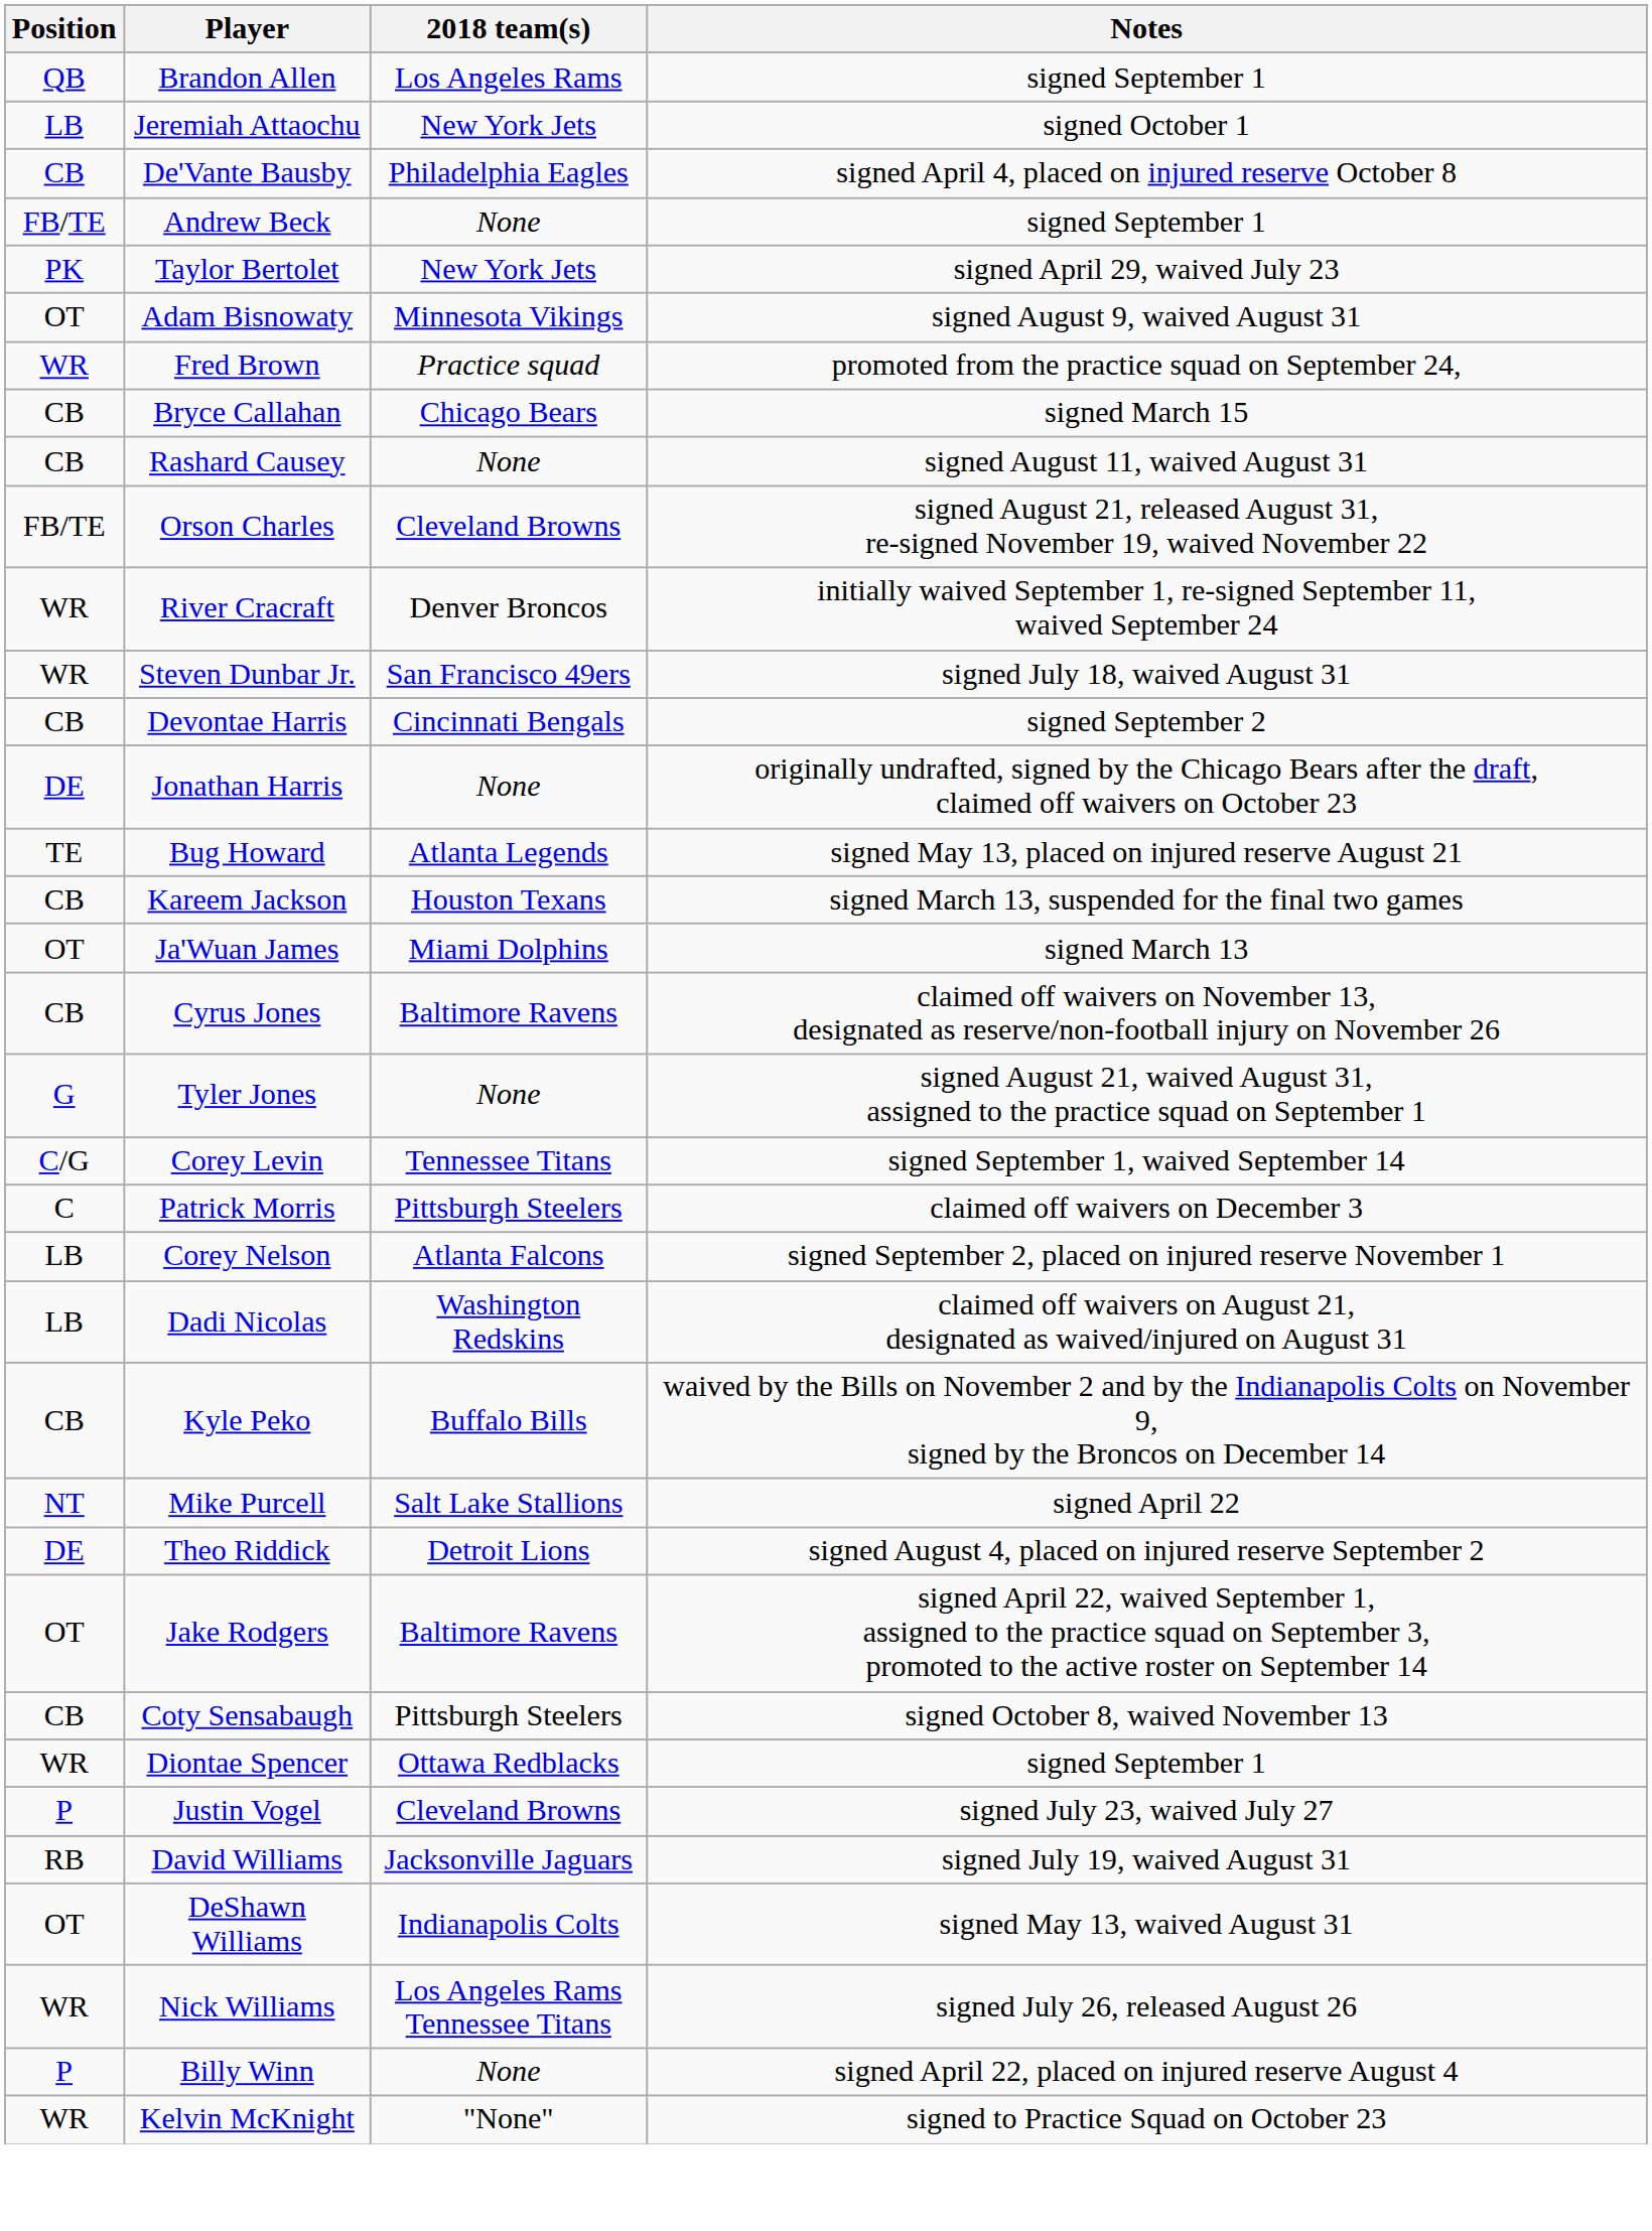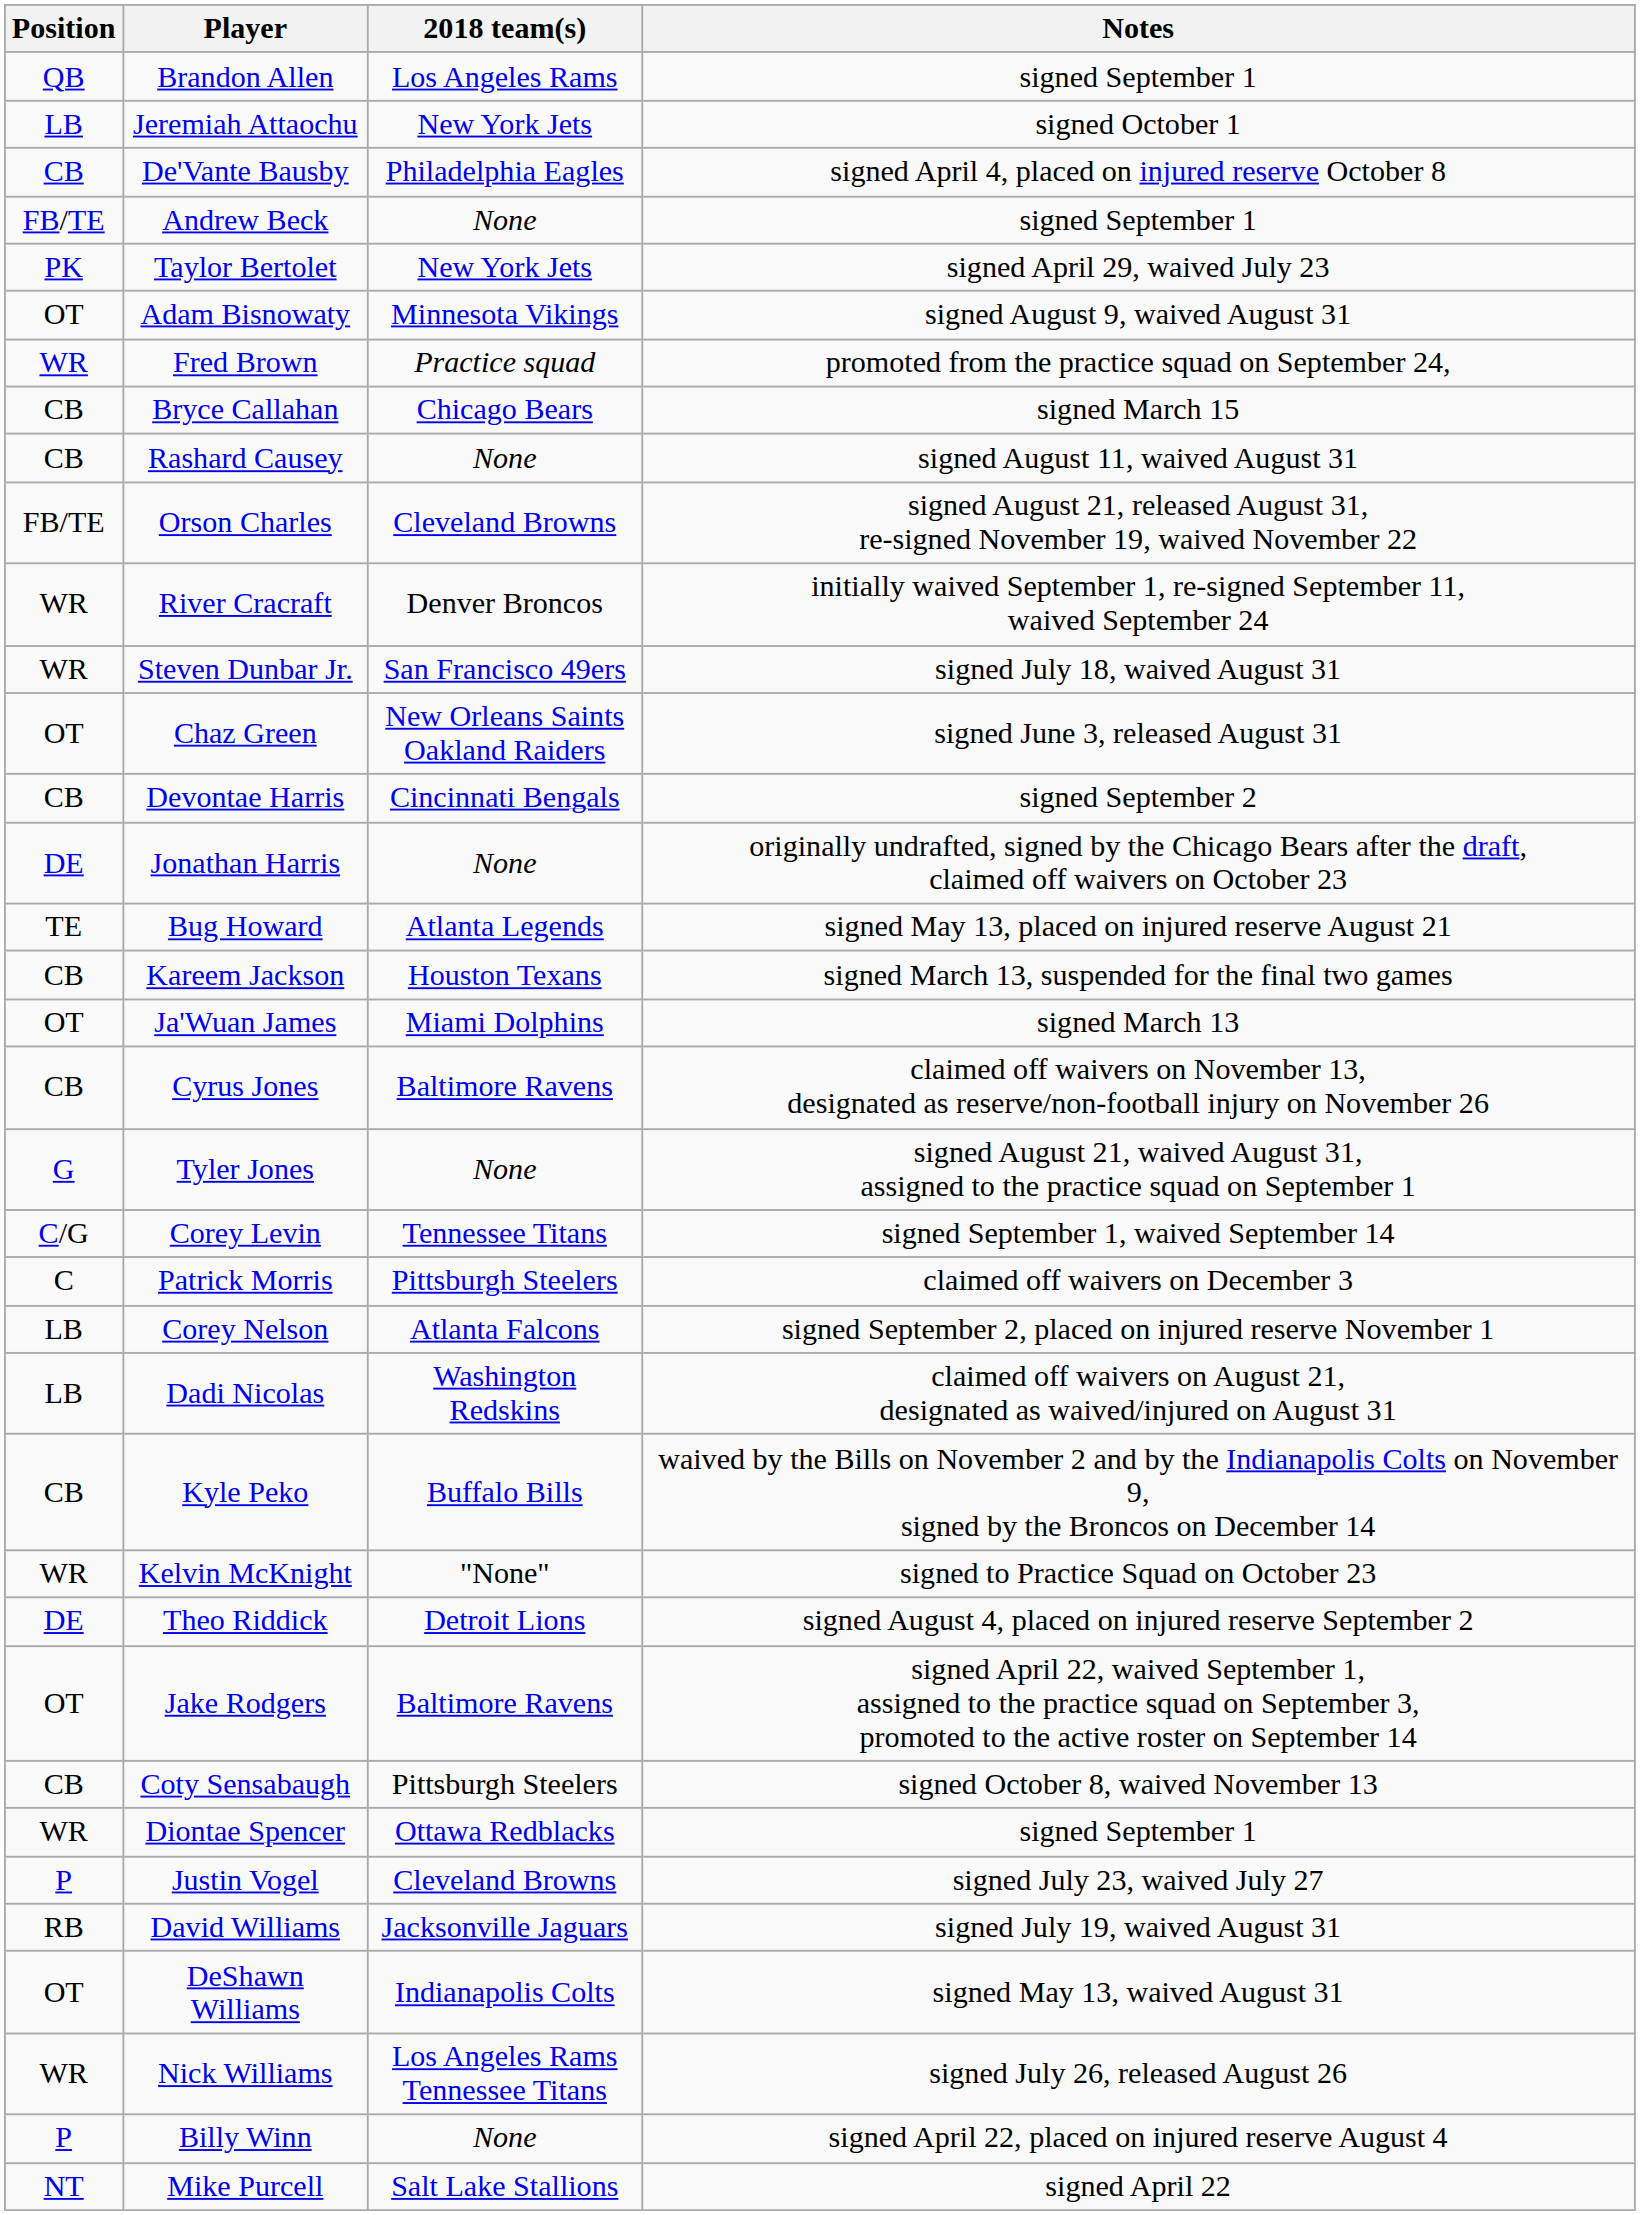+ row: OT | Chaz Green | New Orleans Saints Oakland Raiders | signed June 3, released August 31
rows swapped: Mike Purcell <-> Kelvin McKnight
